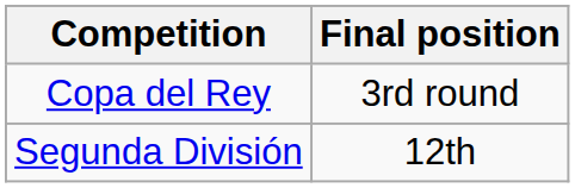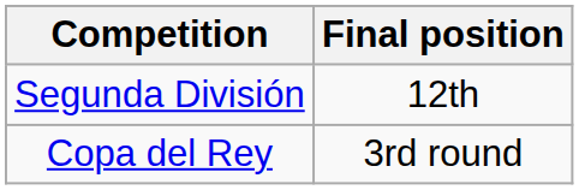rows swapped: Segunda División <-> Copa del Rey
